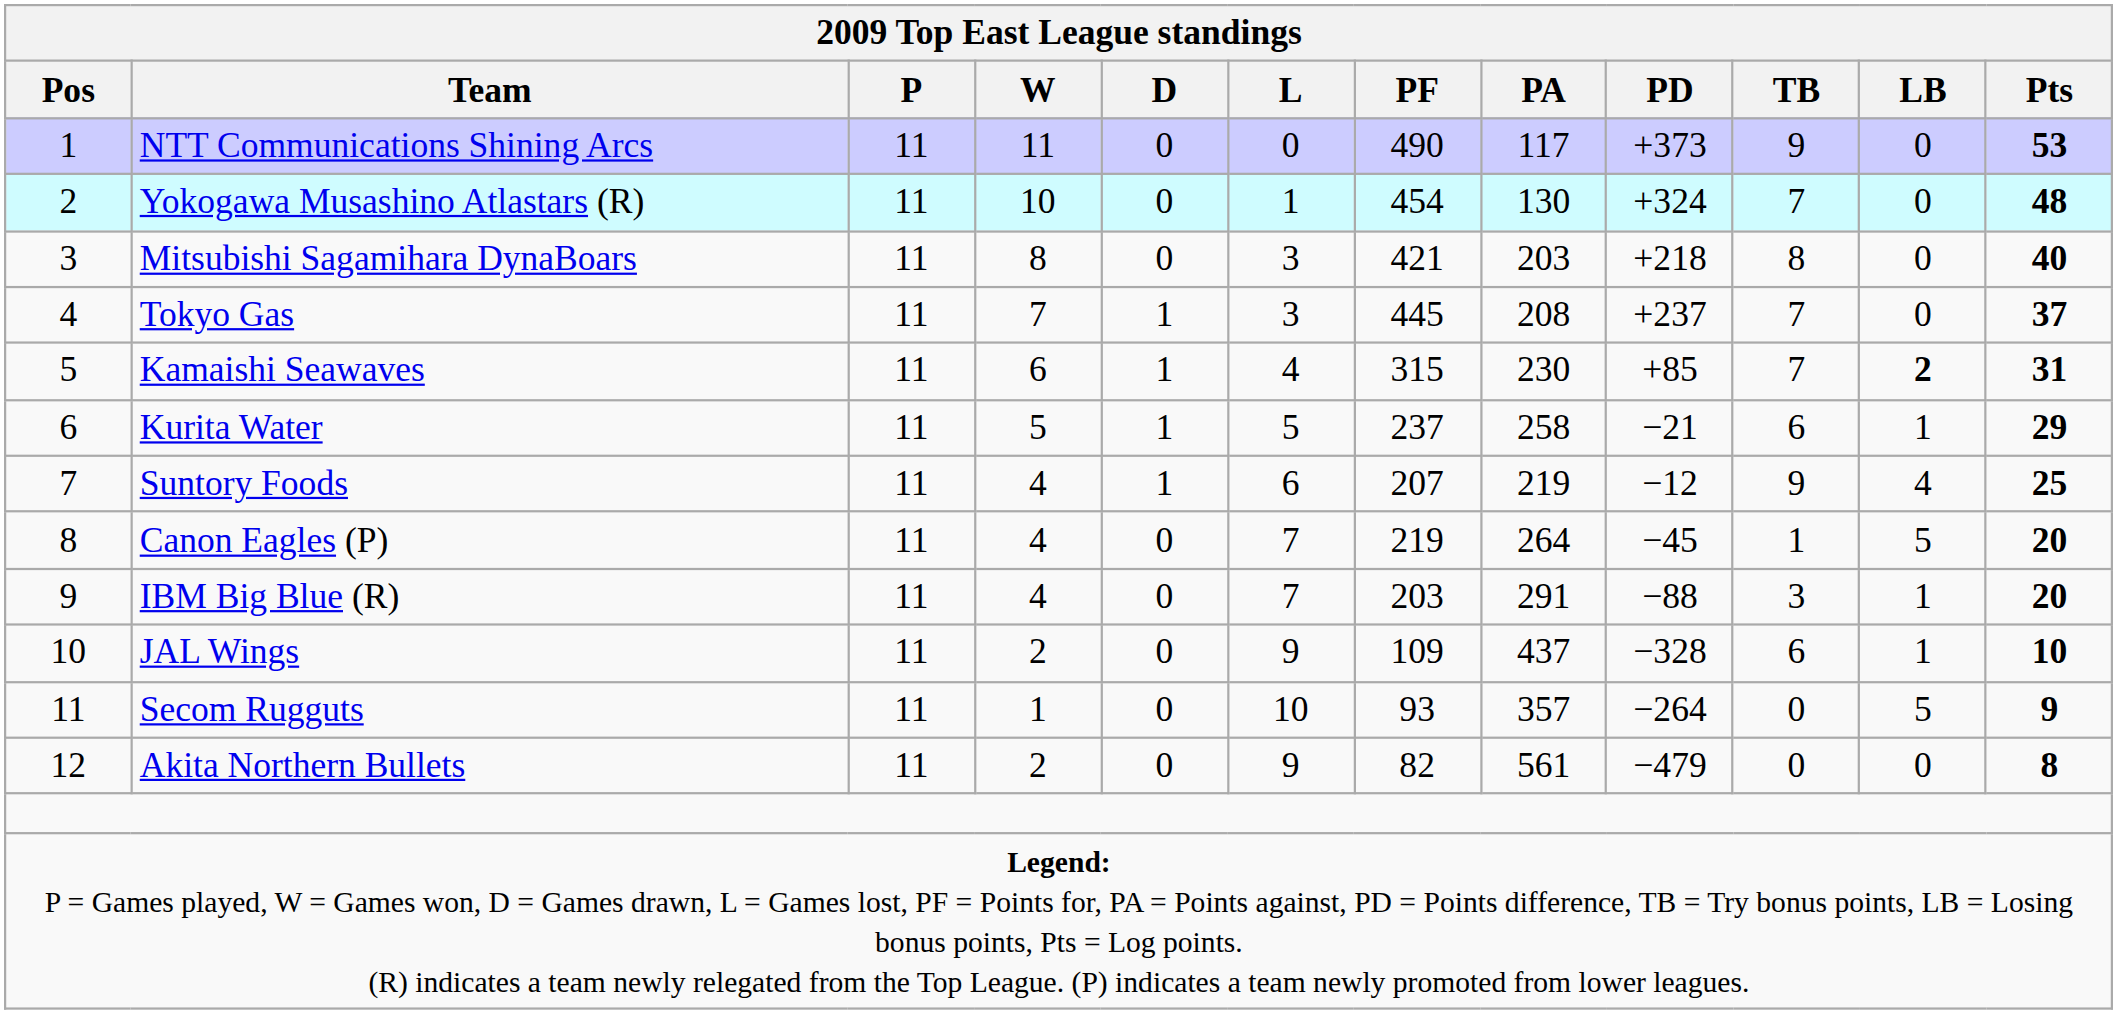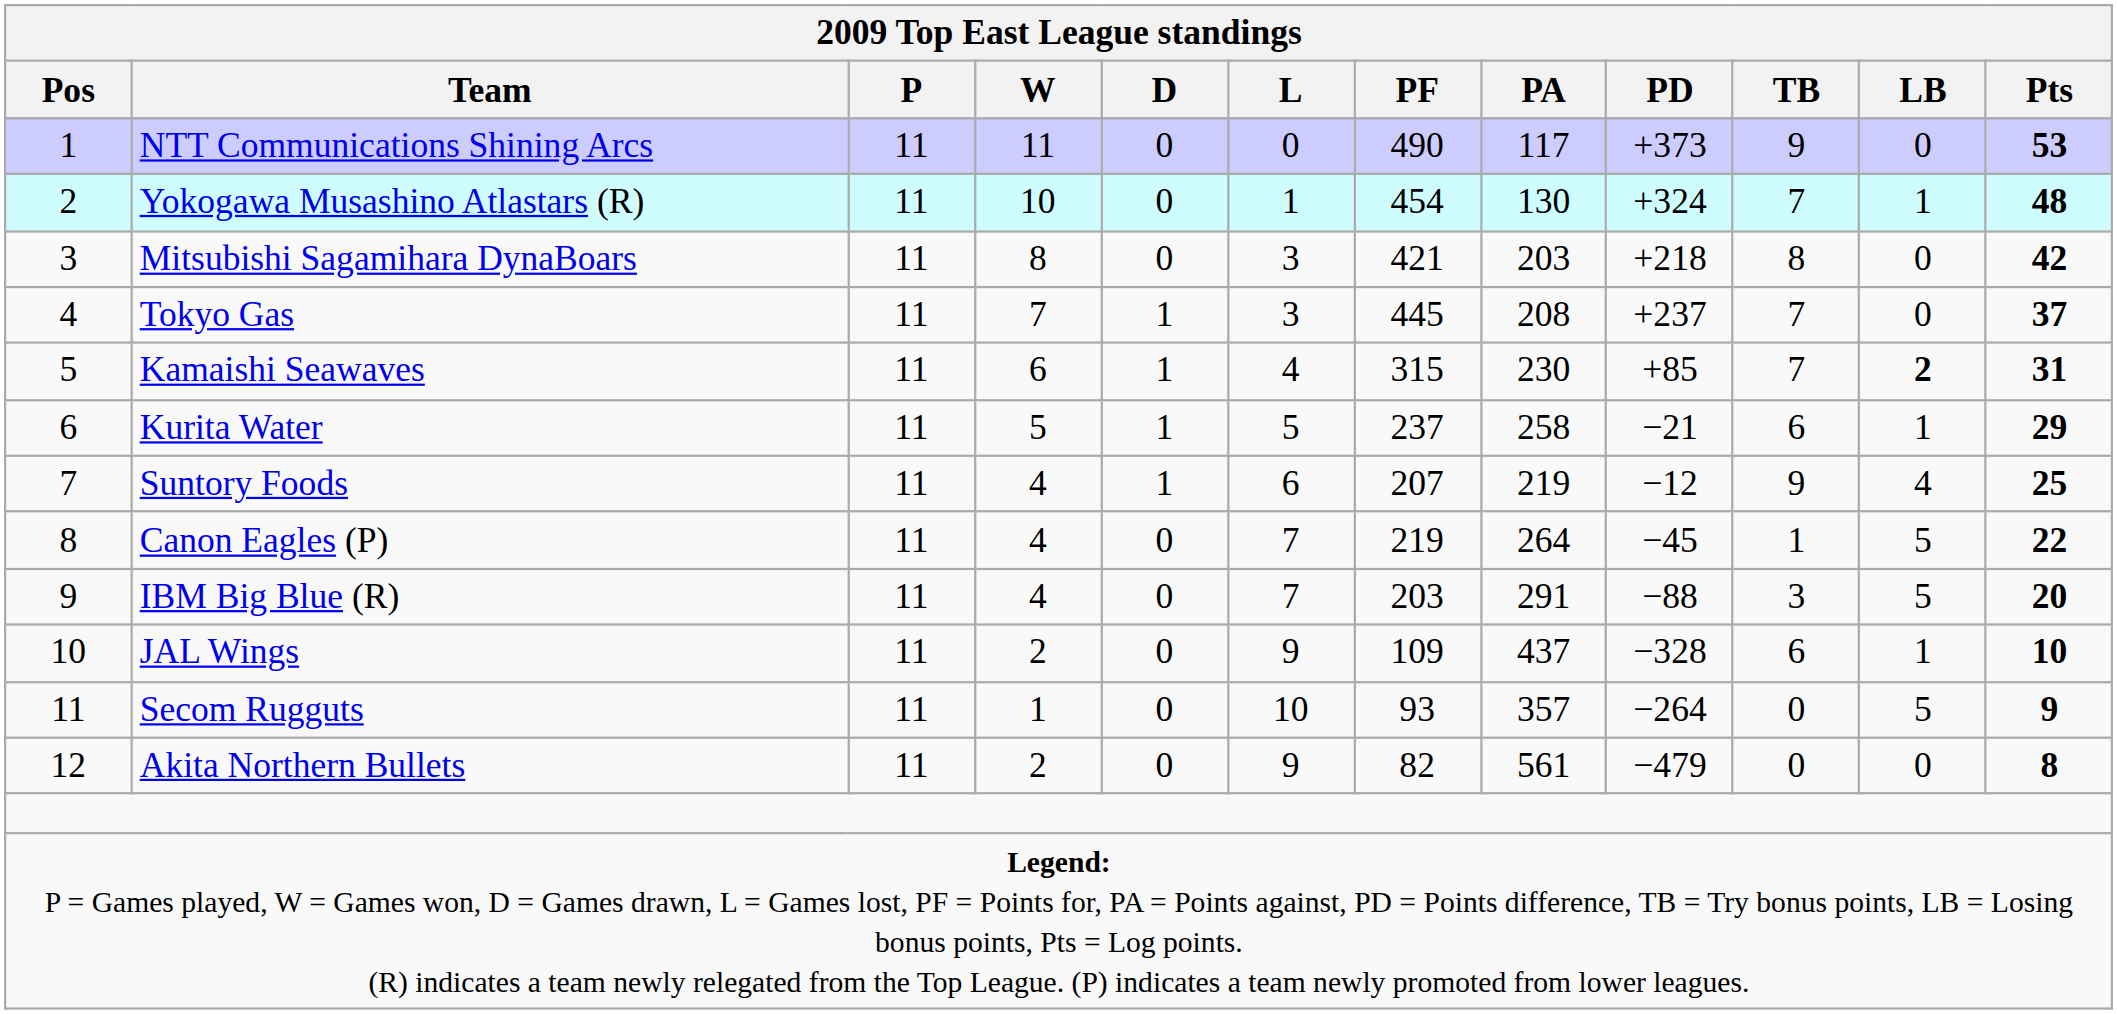Yokogawa Musashino Atlastars (R) | LB: 0 -> 1
Mitsubishi Sagamihara DynaBoars | Pts: 40 -> 42
Canon Eagles (P) | Pts: 20 -> 22
IBM Big Blue (R) | LB: 1 -> 5
